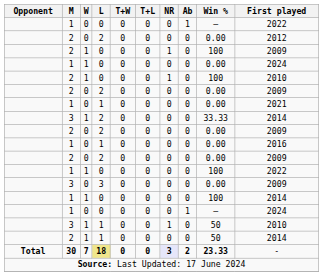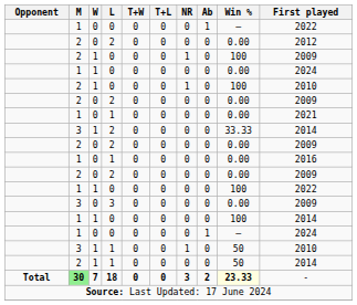18 | M: no background -> lightgreen background
18 | L: khaki background -> no background
18 | NR: lavender background -> no background
18 | Win %: no background -> lightyellow background
